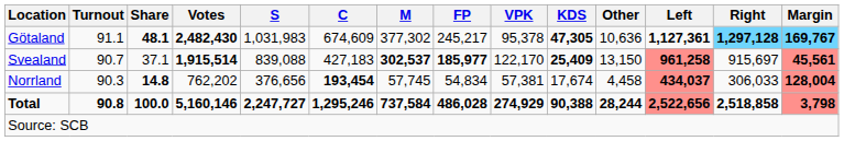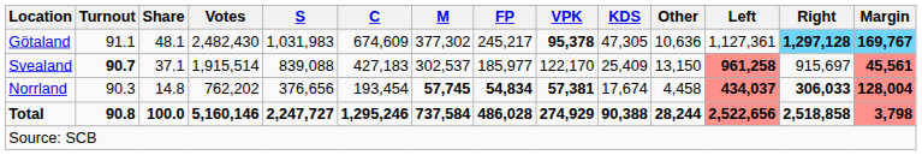Götaland | Share: bold -> normal
Götaland | Votes: bold -> normal
Götaland | VPK: normal -> bold
Götaland | KDS: bold -> normal
Götaland | Left: bold -> normal
Svealand | Turnout: normal -> bold
Svealand | Votes: bold -> normal
Svealand | M: bold -> normal
Svealand | FP: bold -> normal
Svealand | KDS: bold -> normal
Norrland | Share: bold -> normal
Norrland | C: bold -> normal
Norrland | M: normal -> bold
Norrland | FP: normal -> bold
Norrland | VPK: normal -> bold
Norrland | Right: normal -> bold
